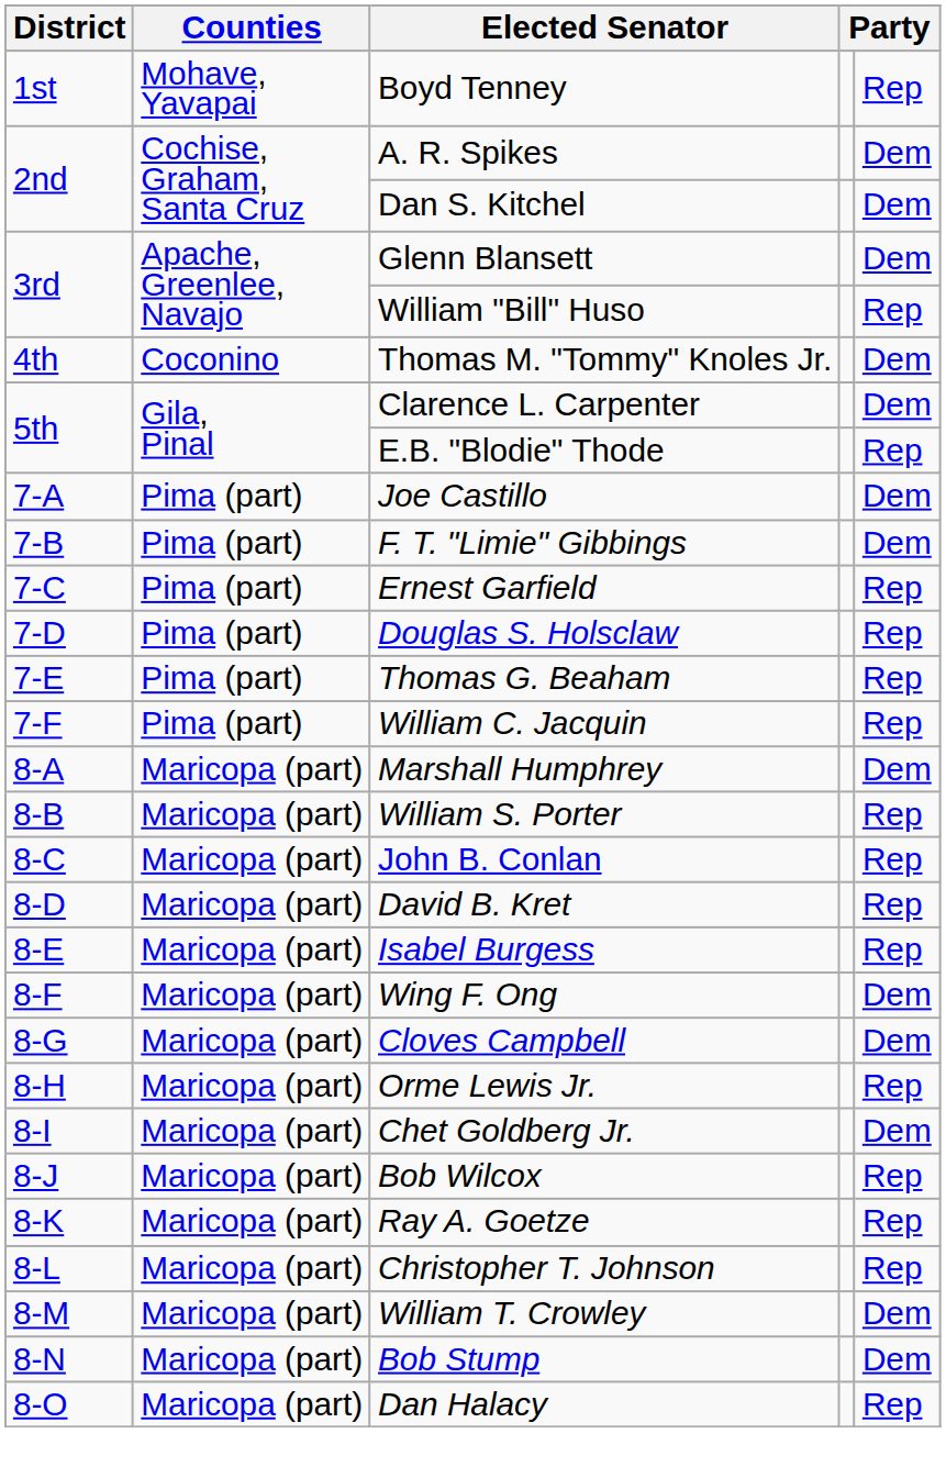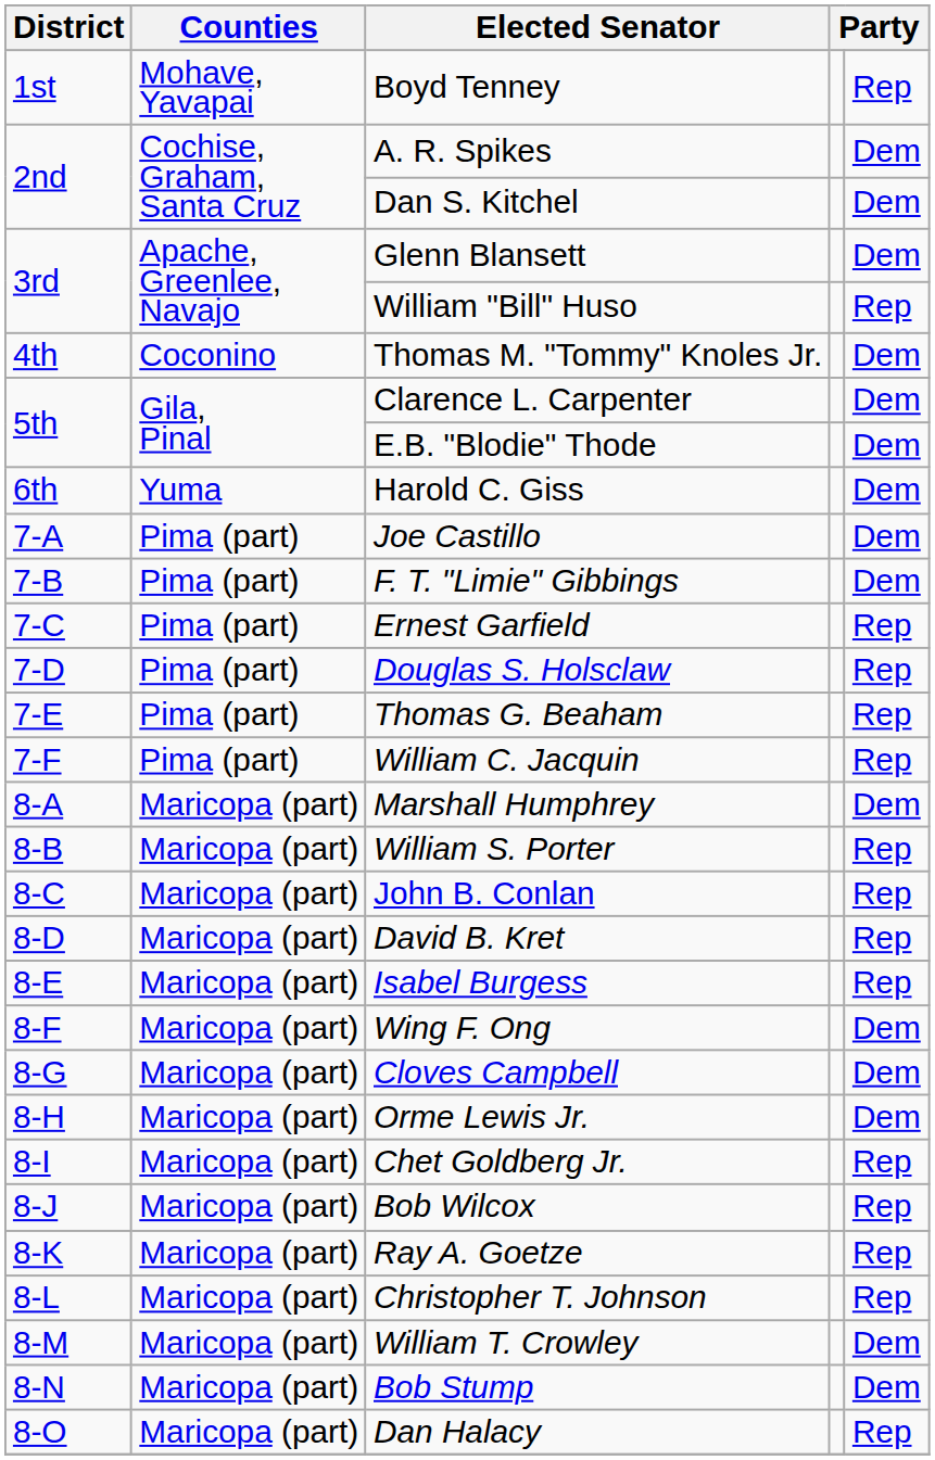E.B. "Blodie" Thode | column 5: Rep -> Dem
+ row: 6th | Yuma | Harold C. Giss | Dem
Orme Lewis Jr. | column 5: Rep -> Dem
Chet Goldberg Jr. | column 5: Dem -> Rep
